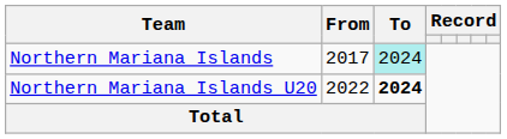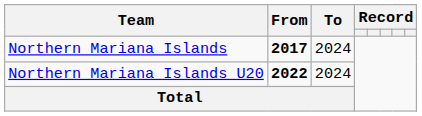Northern Mariana Islands | From: normal -> bold
Northern Mariana Islands | To: paleturquoise background -> no background
Northern Mariana Islands U20 | From: normal -> bold
Northern Mariana Islands U20 | To: bold -> normal
